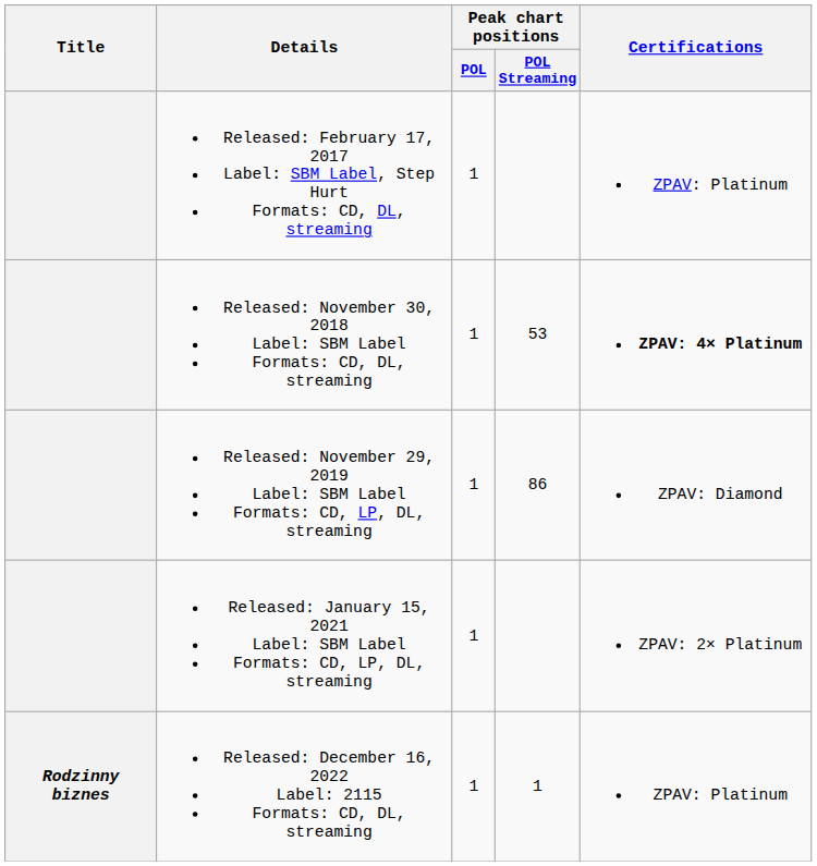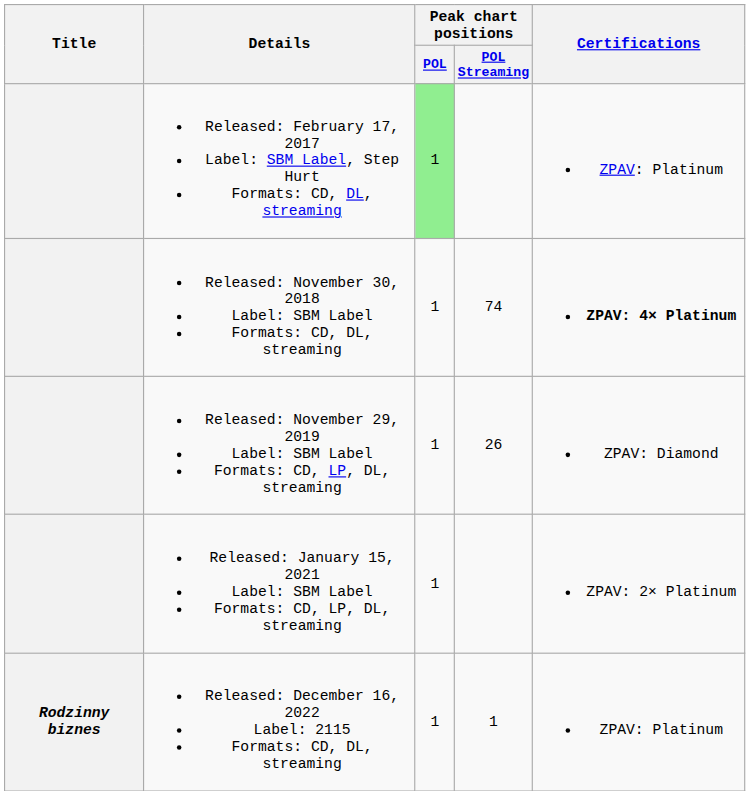row 3 | Peak chart positions / POL: no background -> lightgreen background
row 4 | Peak chart positions / POL Streaming: 53 -> 74
row 5 | Peak chart positions / POL Streaming: 86 -> 26
